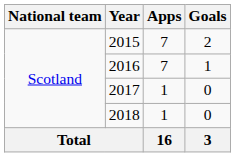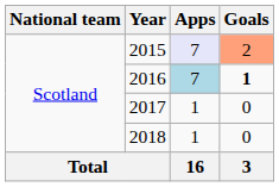2015 | Apps: no background -> lavender background
2015 | Goals: no background -> lightsalmon background
2016 | Apps: no background -> lightblue background
2016 | Goals: normal -> bold
